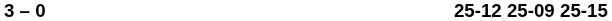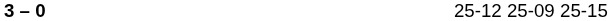row 1 | column 2: bold -> normal
